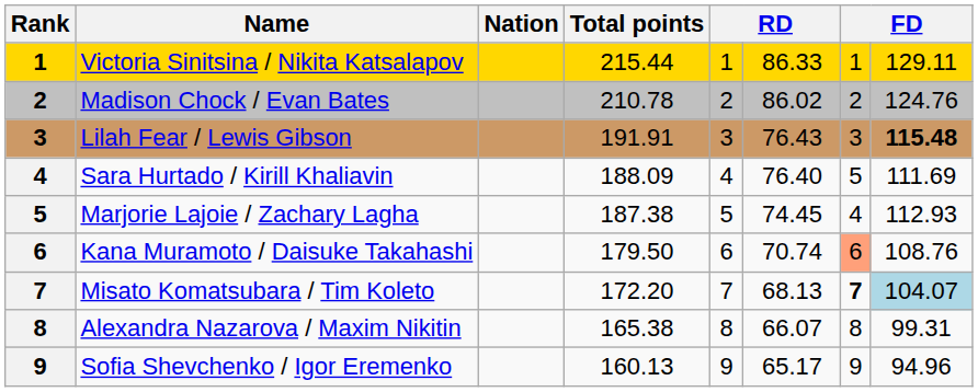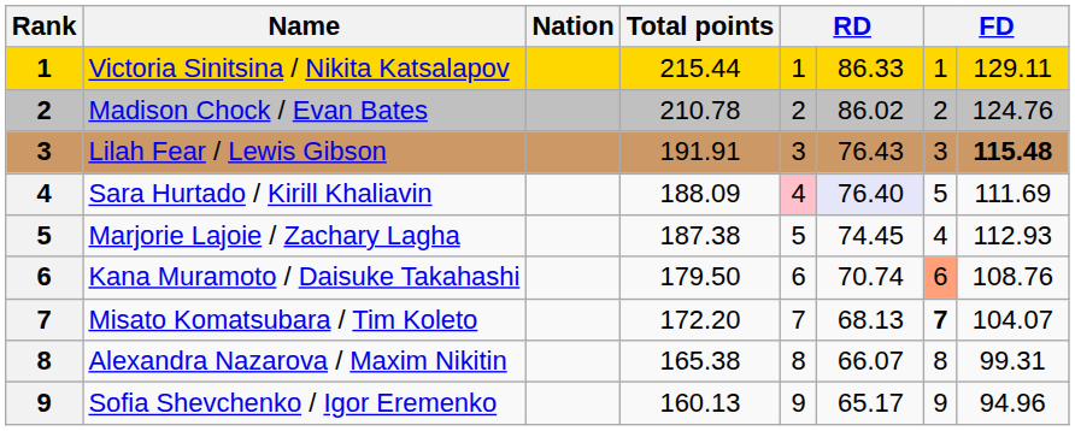Sara Hurtado / Kirill Khaliavin | column 5: no background -> pink background
Sara Hurtado / Kirill Khaliavin | column 6: no background -> lavender background
Misato Komatsubara / Tim Koleto | column 8: lightblue background -> no background
